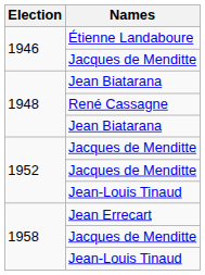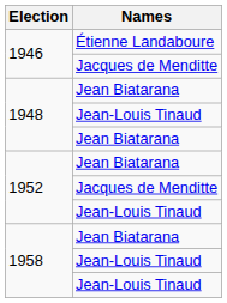row 5 | Names: René Cassagne -> Jean-Louis Tinaud
row 7 | Names: Jacques de Menditte -> Jean Biatarana
row 10 | Names: Jean Errecart -> Jean Biatarana
row 11 | Names: Jacques de Menditte -> Jean-Louis Tinaud
